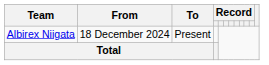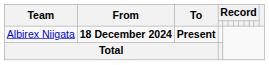Albirex Niigata | From: normal -> bold
Albirex Niigata | To: normal -> bold
